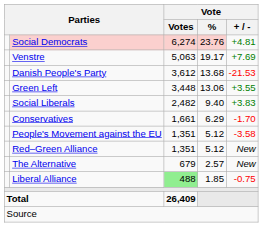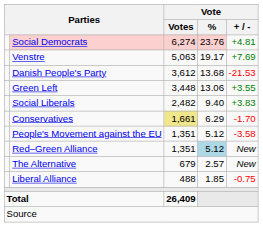Conservatives | Vote / Votes: no background -> khaki background
Red–Green Alliance | Vote / %: no background -> lightblue background
Liberal Alliance | Vote / Votes: lightgreen background -> no background
